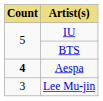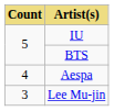Aespa | Count: bold -> normal
